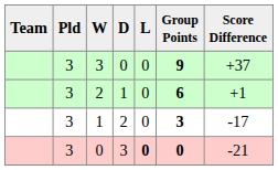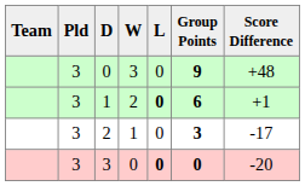columns swapped: W <-> D
row 2 | Score Difference: +37 -> +48
row 3 | L: normal -> bold
row 5 | Score Difference: -21 -> -20
